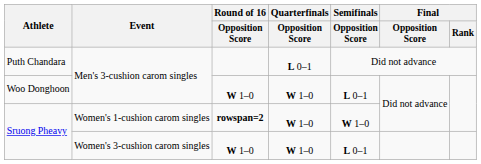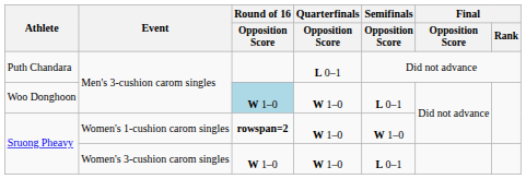Woo Donghoon | Round of 16 / Opposition Score: no background -> lightblue background
